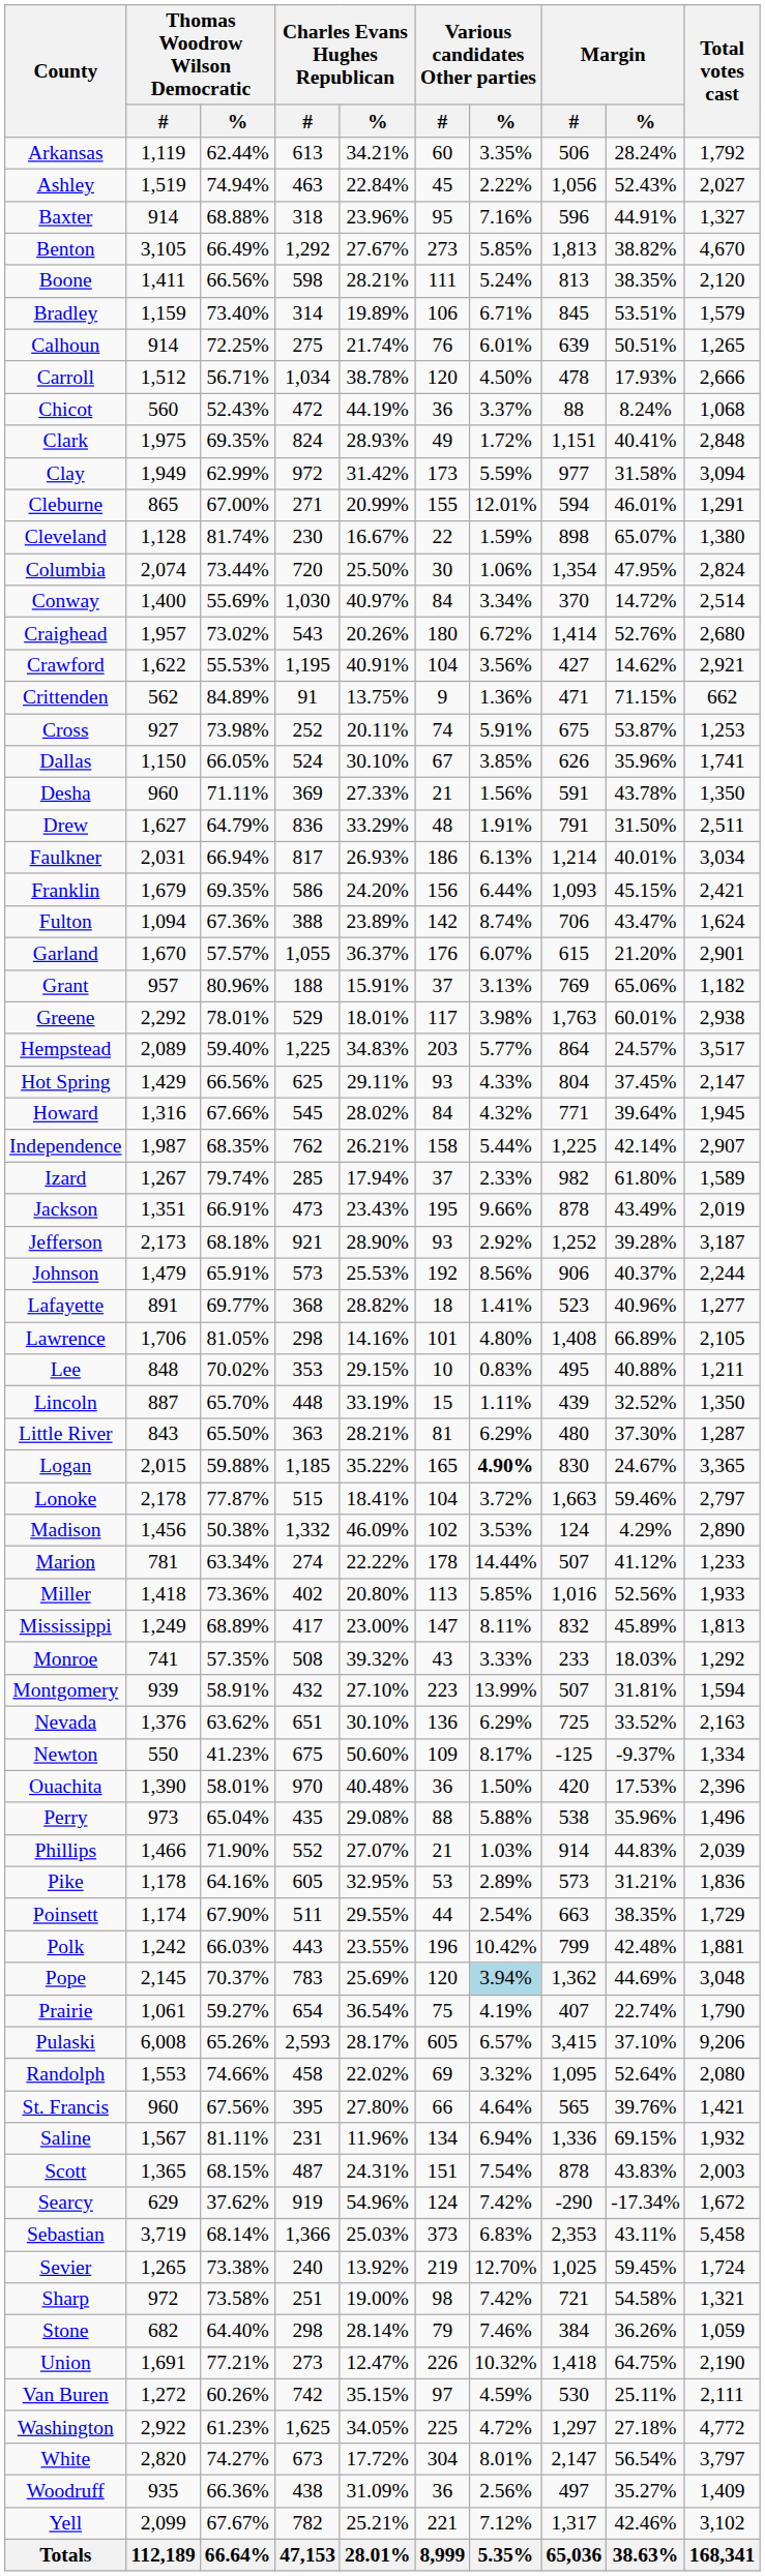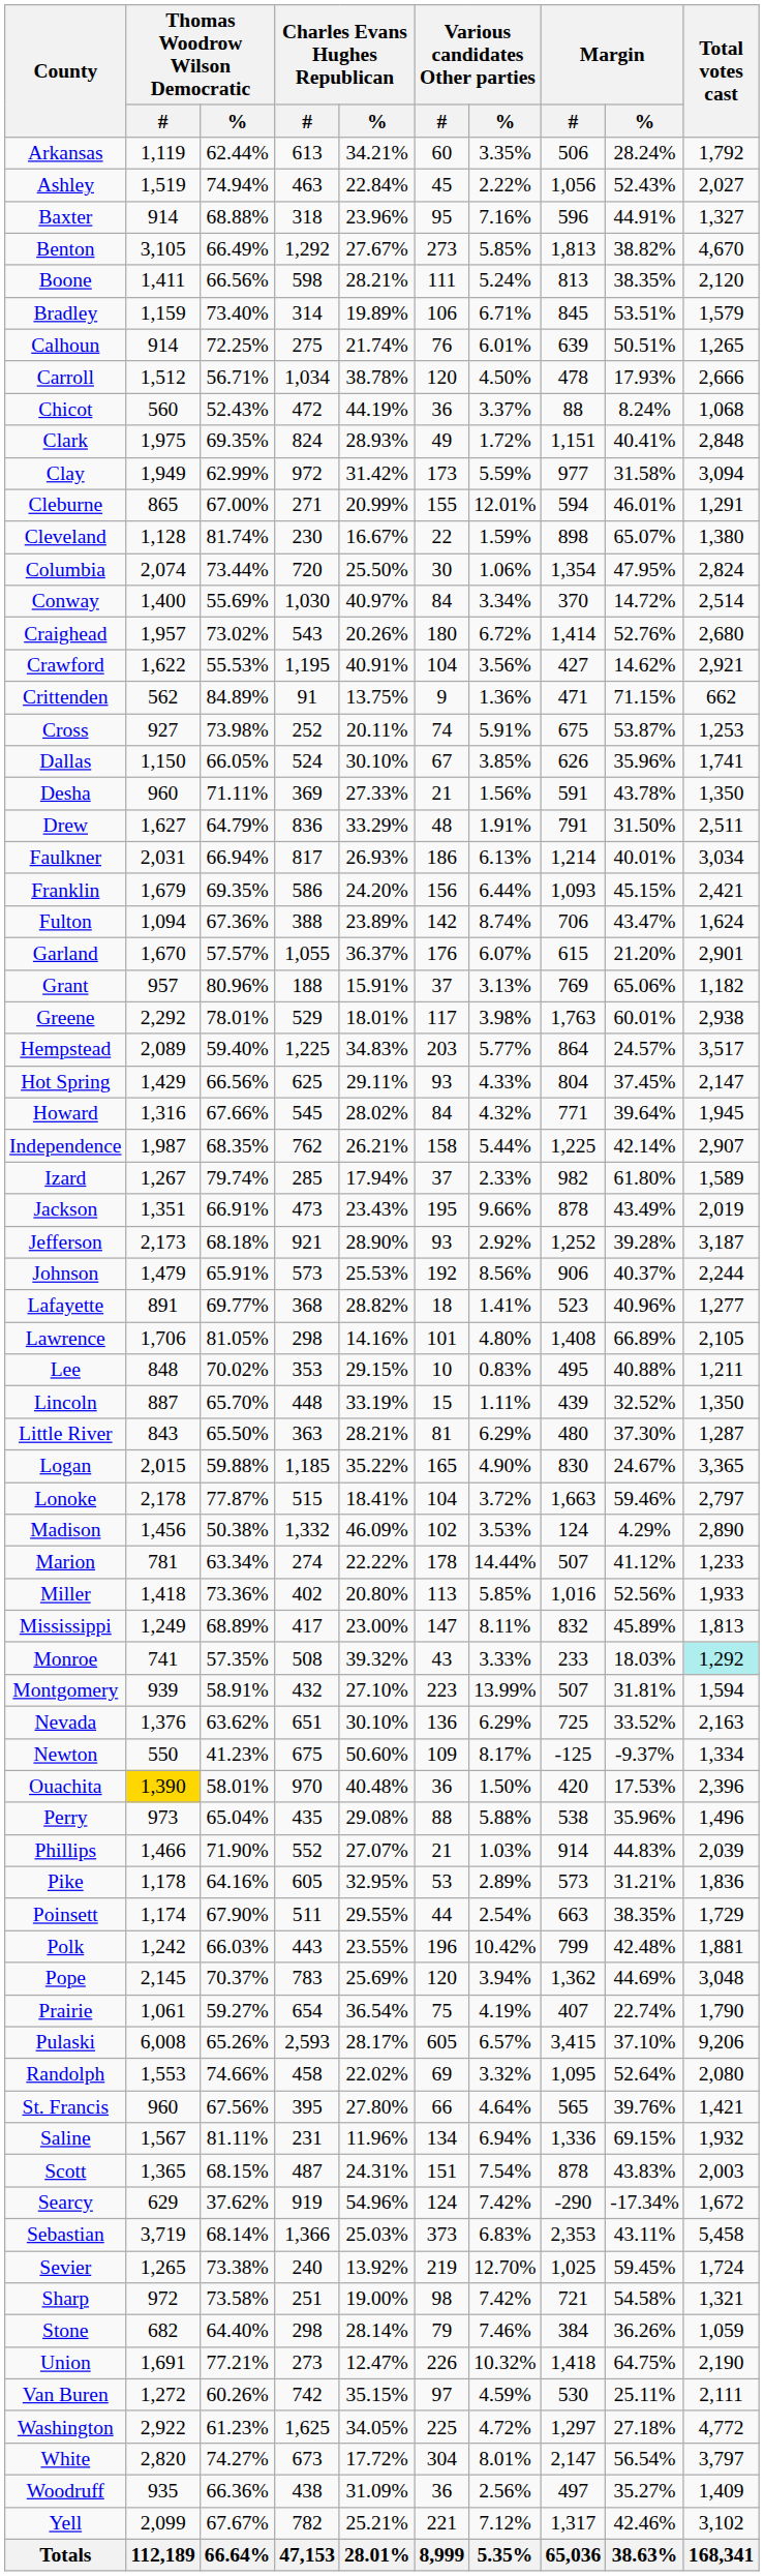Logan | Various candidates Other parties / %: bold -> normal
Monroe | Total votes cast: no background -> paleturquoise background
Ouachita | Thomas Woodrow Wilson Democratic / #: no background -> gold background
Pope | Various candidates Other parties / %: lightblue background -> no background
